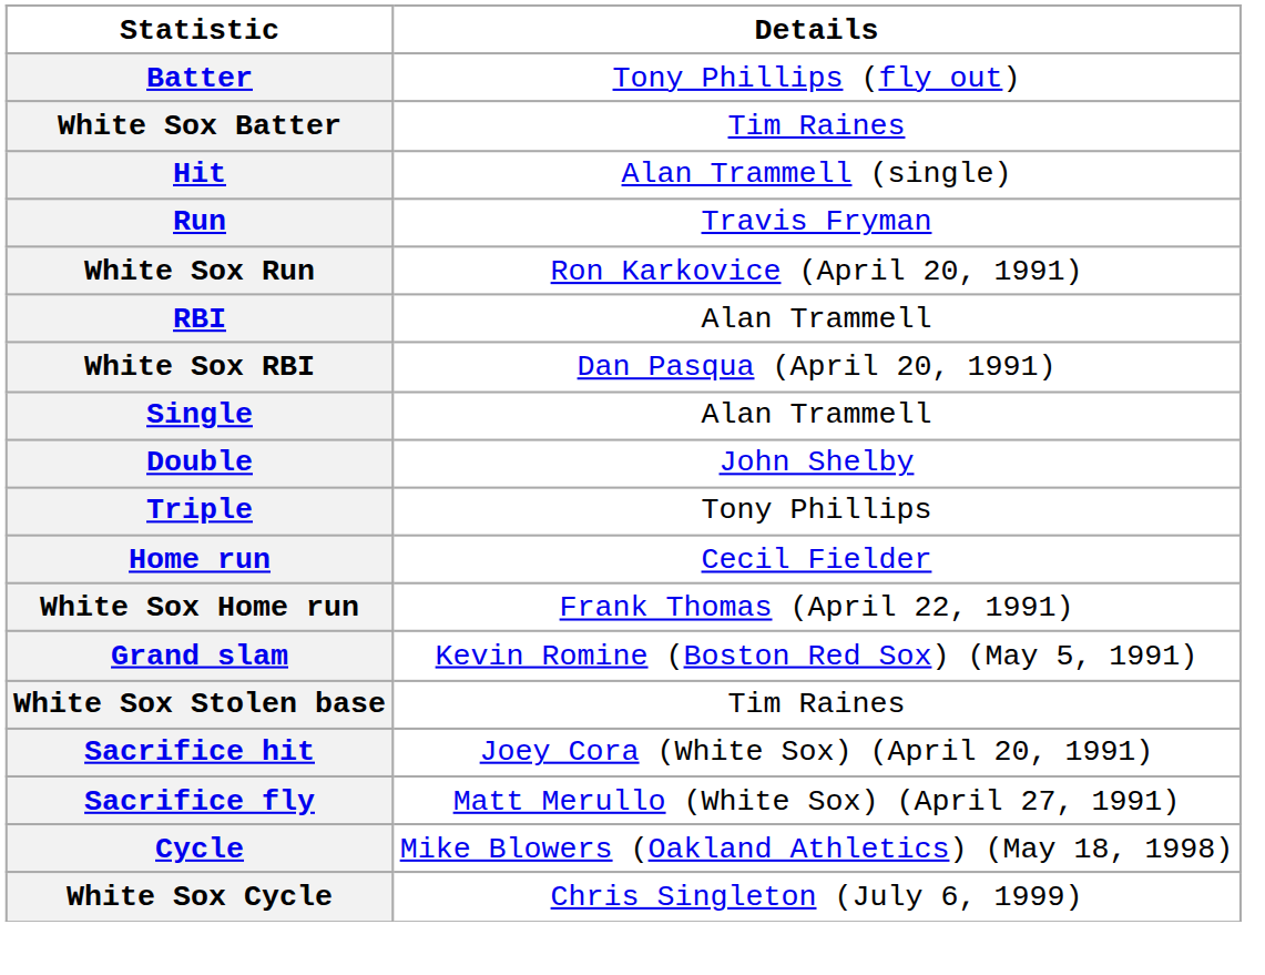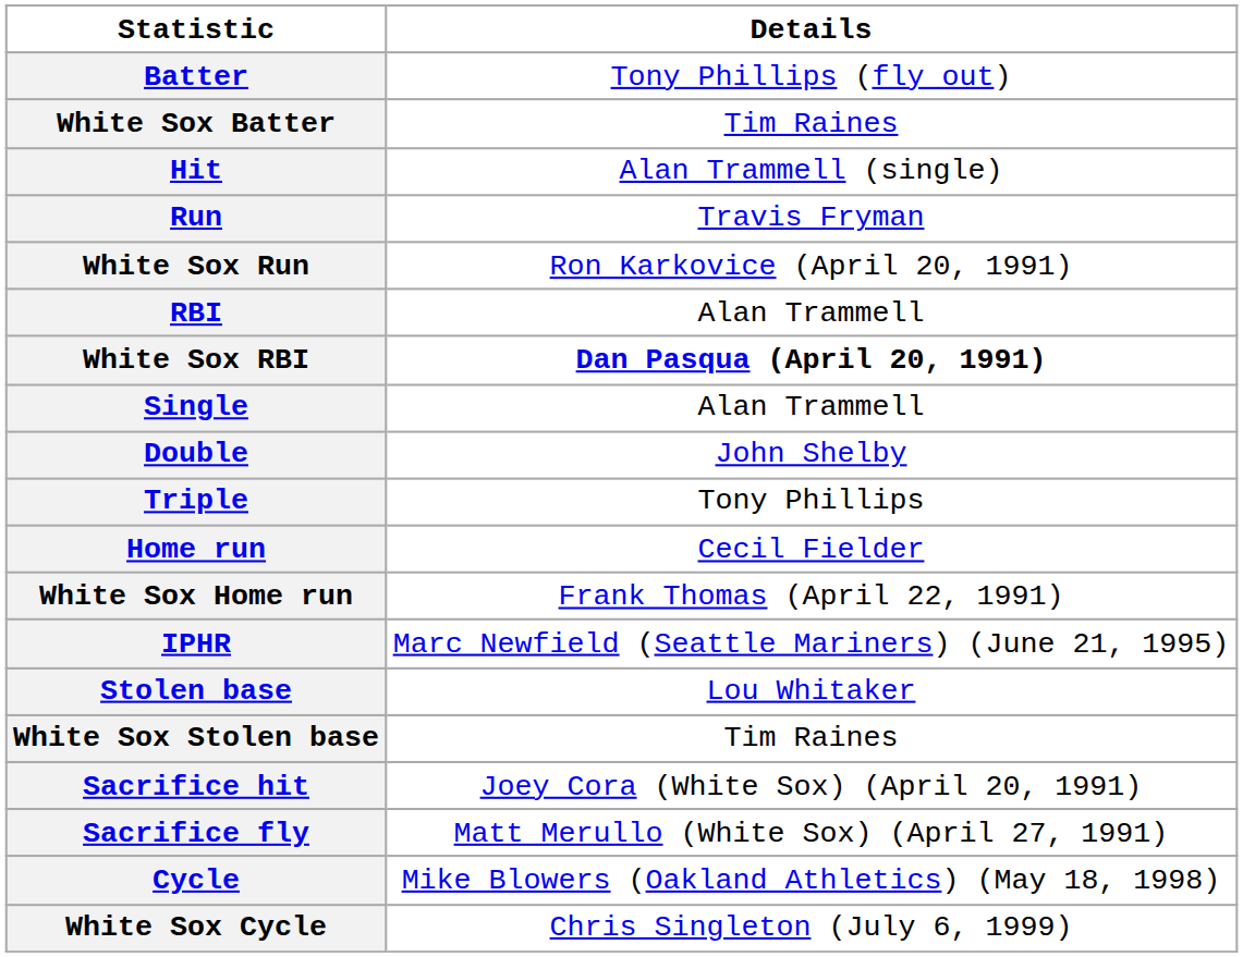White Sox RBI | Details: normal -> bold
- row: Grand slam | Kevin Romine (Boston Red Sox) (May 5, 1991)
+ row: IPHR | Marc Newfield (Seattle Mariners) (June 21, 1995)
+ row: Stolen base | Lou Whitaker
